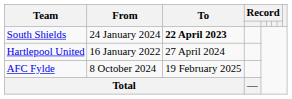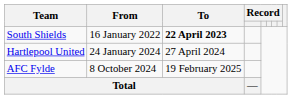South Shields | From: 24 January 2024 -> 16 January 2022
Hartlepool United | From: 16 January 2022 -> 24 January 2024
